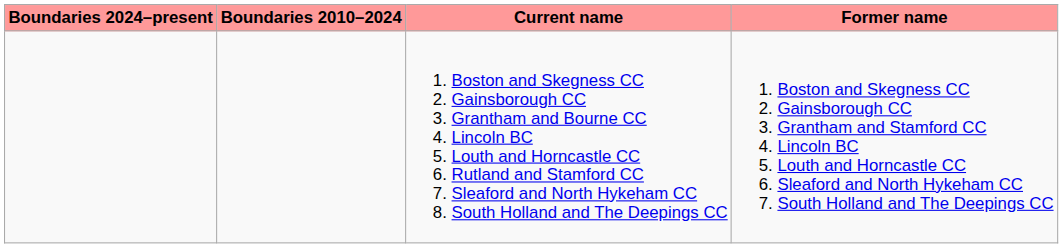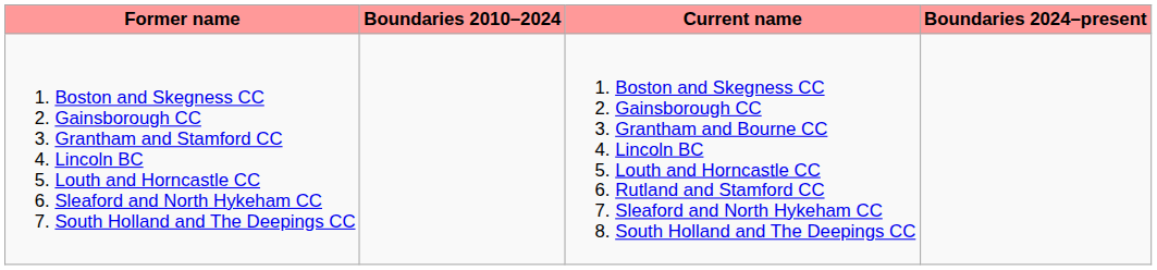columns swapped: Former name <-> Boundaries 2024–present
